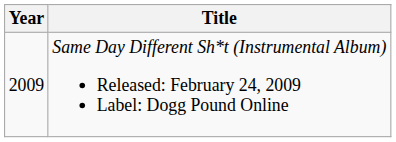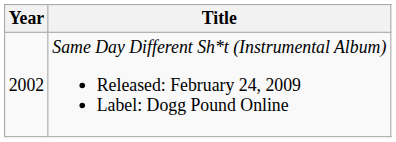row 2 | Year: 2009 -> 2002
